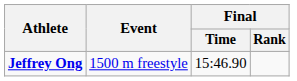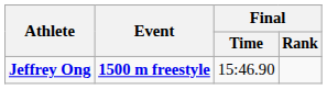Jeffrey Ong | Event: normal -> bold
